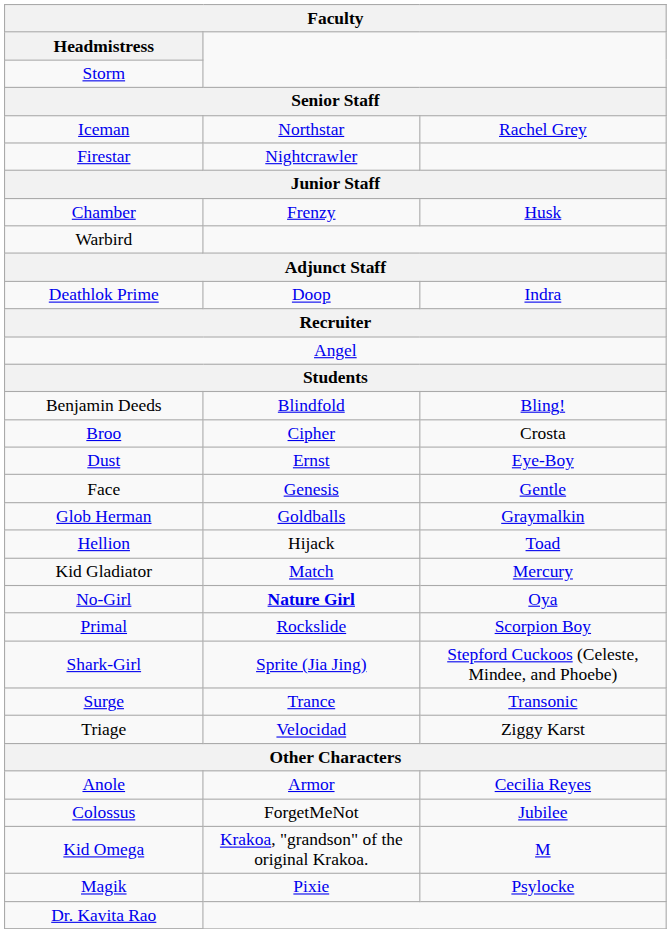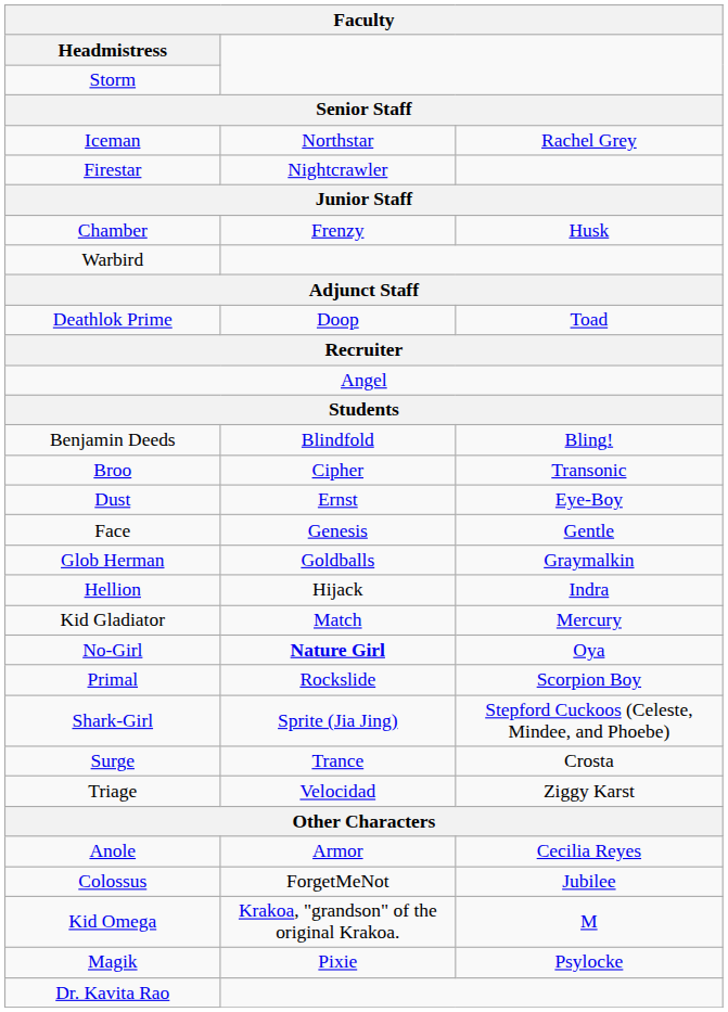Deathlok Prime | column 3: Indra -> Toad
Broo | column 3: Crosta -> Transonic
Hellion | column 3: Toad -> Indra
Surge | column 3: Transonic -> Crosta
